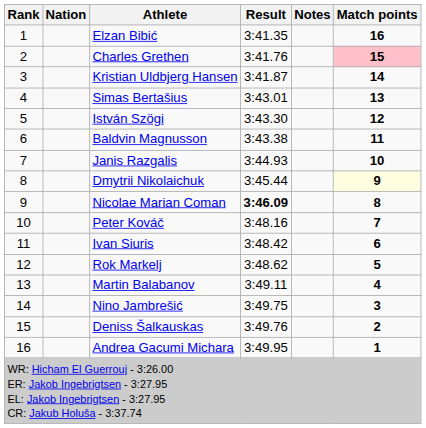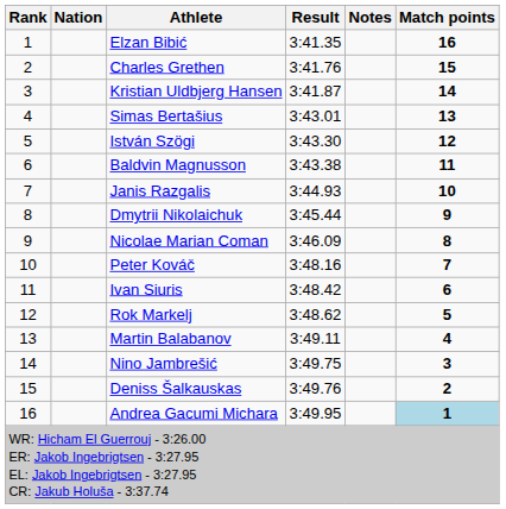Charles Grethen | Match points: pink background -> no background
Dmytrii Nikolaichuk | Match points: lightyellow background -> no background
Nicolae Marian Coman | Result: bold -> normal
Andrea Gacumi Michara | Match points: no background -> lightblue background
